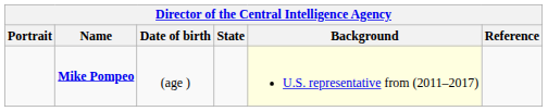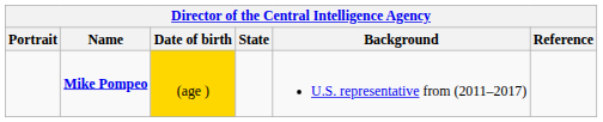Mike Pompeo | Date of birth: no background -> gold background
Mike Pompeo | Background: lightyellow background -> no background
